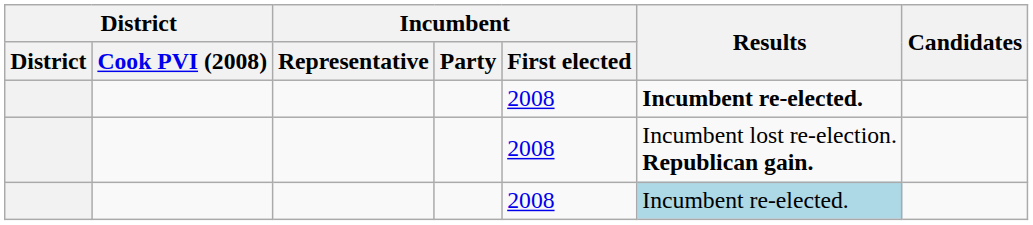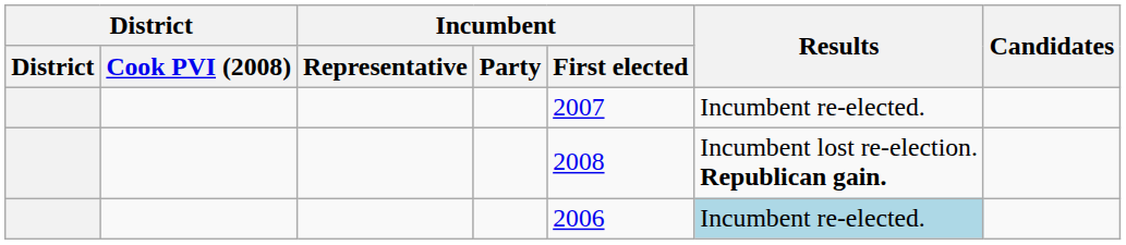row 3 | Incumbent / First elected: 2008 -> 2007
row 3 | Results: bold -> normal
row 5 | Incumbent / First elected: 2008 -> 2006
